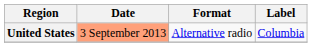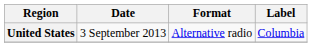United States | Date: lightsalmon background -> no background
